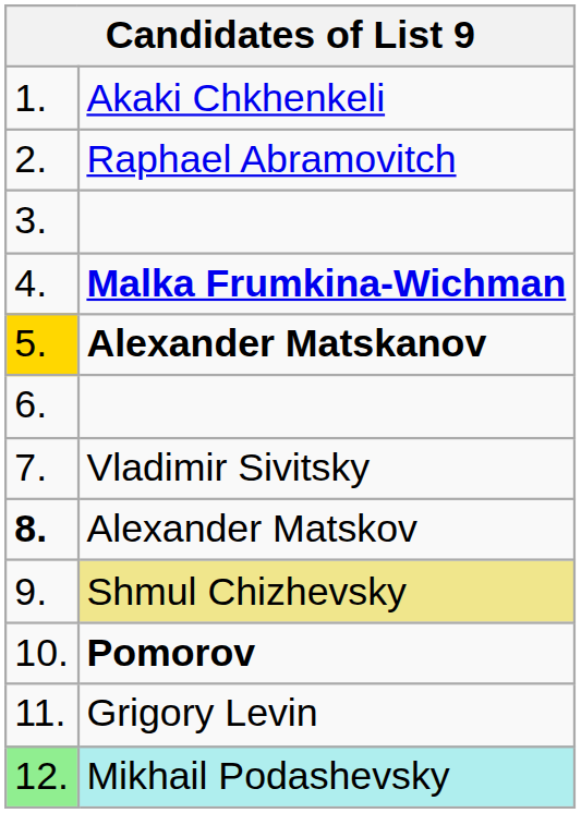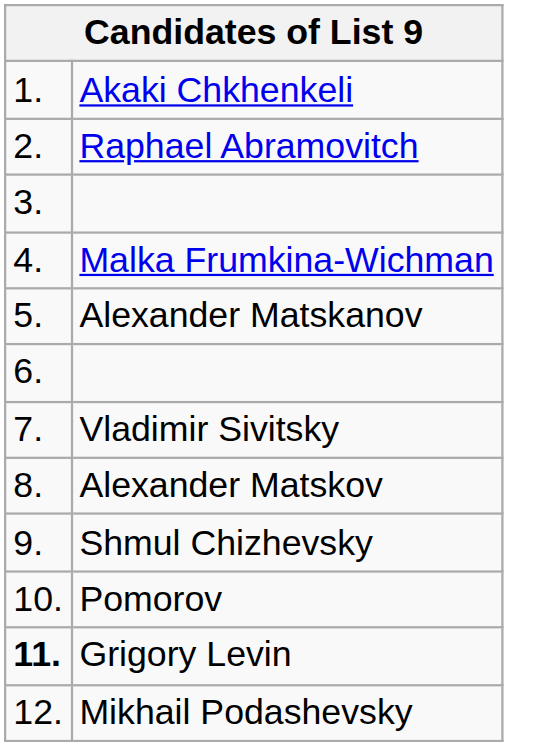Malka Frumkina-Wichman | column 2: bold -> normal
Alexander Matskanov | column 1: gold background -> no background
Alexander Matskanov | column 2: bold -> normal
Alexander Matskov | column 1: bold -> normal
Shmul Chizhevsky | column 2: khaki background -> no background
Pomorov | column 2: bold -> normal
Grigory Levin | column 1: normal -> bold
Mikhail Podashevsky | column 1: lightgreen background -> no background
Mikhail Podashevsky | column 2: paleturquoise background -> no background
